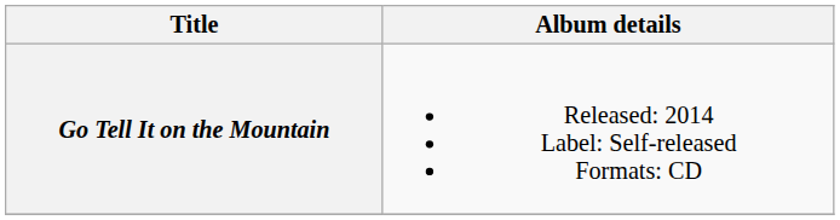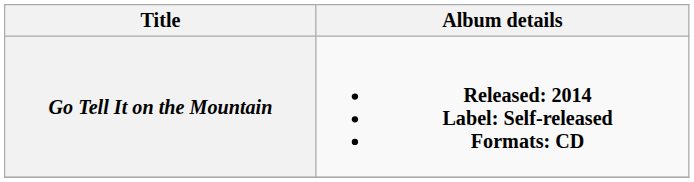Go Tell It on the Mountain | Album details: normal -> bold
